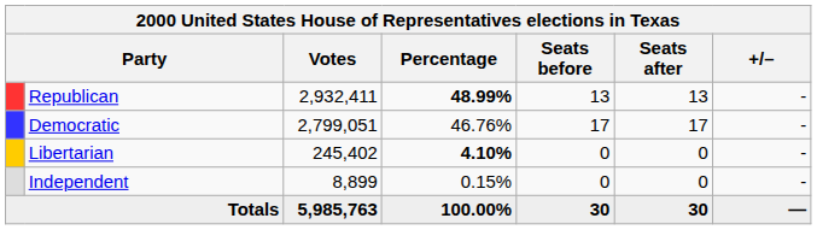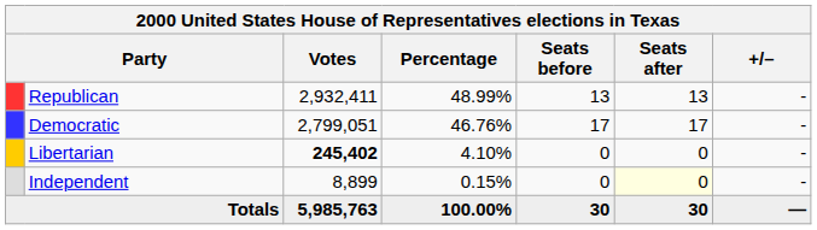Republican | Percentage: bold -> normal
Libertarian | Votes: normal -> bold
Libertarian | Percentage: bold -> normal
Independent | Seats after: no background -> lightyellow background
